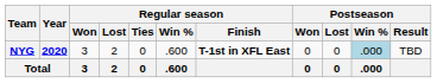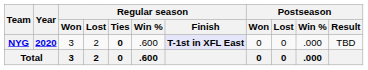NYG | Regular season / Ties: normal -> bold
NYG | Regular season / Finish: no background -> lavender background
NYG | Postseason / Win %: lightblue background -> no background
